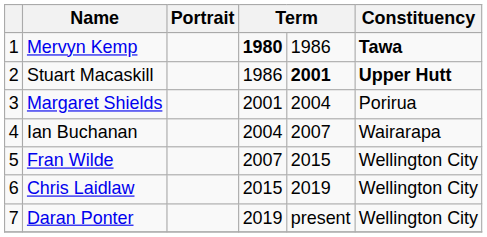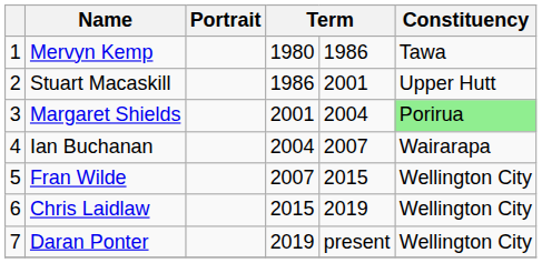Mervyn Kemp | column 4: bold -> normal
Mervyn Kemp | Constituency: bold -> normal
Stuart Macaskill | column 5: bold -> normal
Stuart Macaskill | Constituency: bold -> normal
Margaret Shields | Constituency: no background -> lightgreen background
